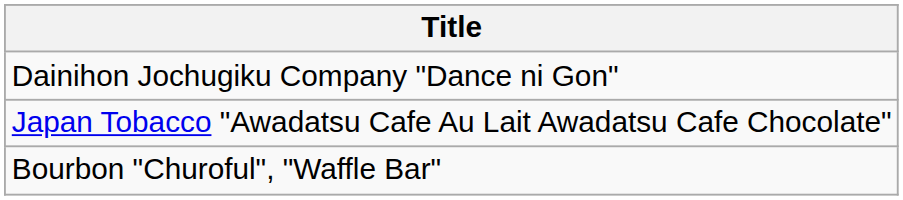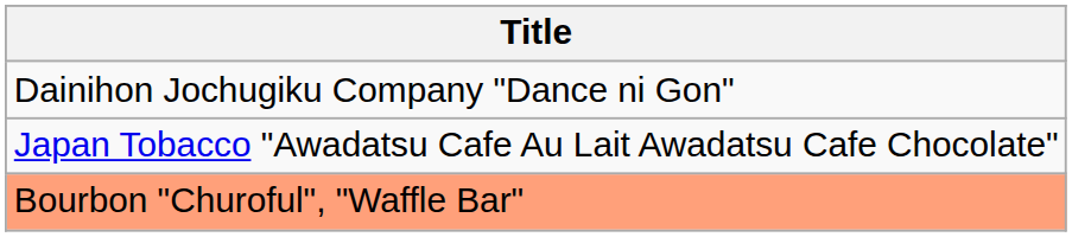row 4 | column 1: no background -> lightsalmon background
